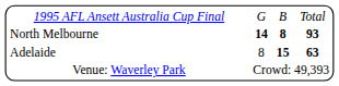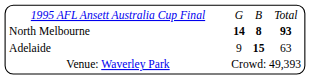Adelaide | column 2: 8 -> 9
Adelaide | column 4: bold -> normal
